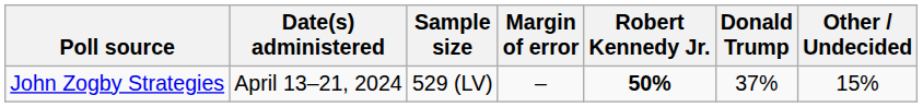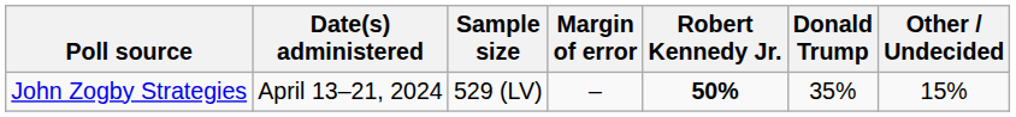John Zogby Strategies | Donald Trump: 37% -> 35%
